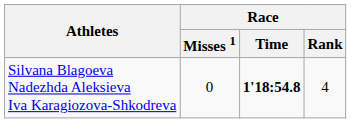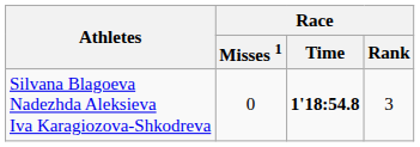row 3 | Race / Rank: 4 -> 3
